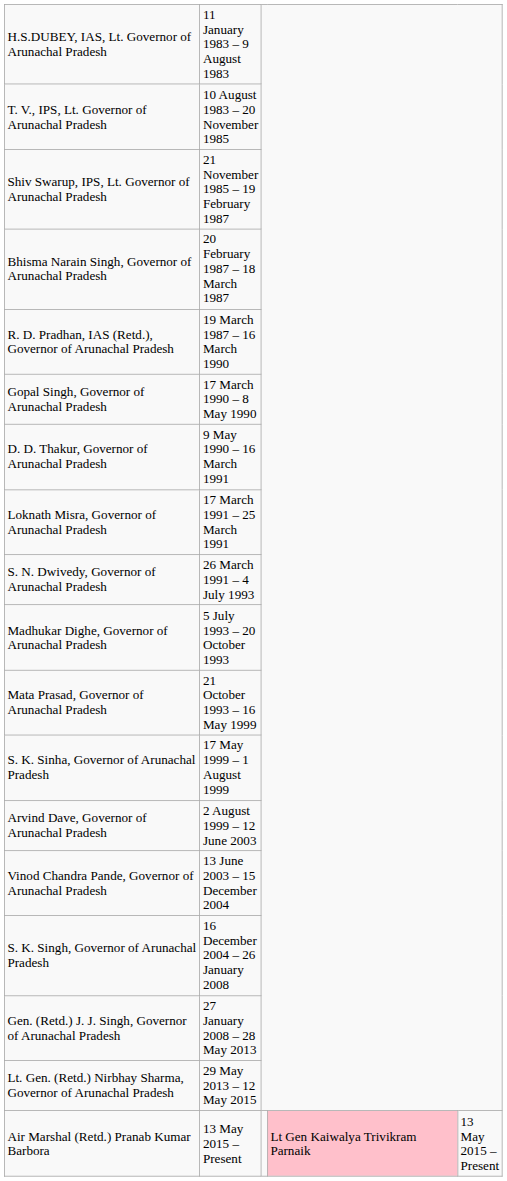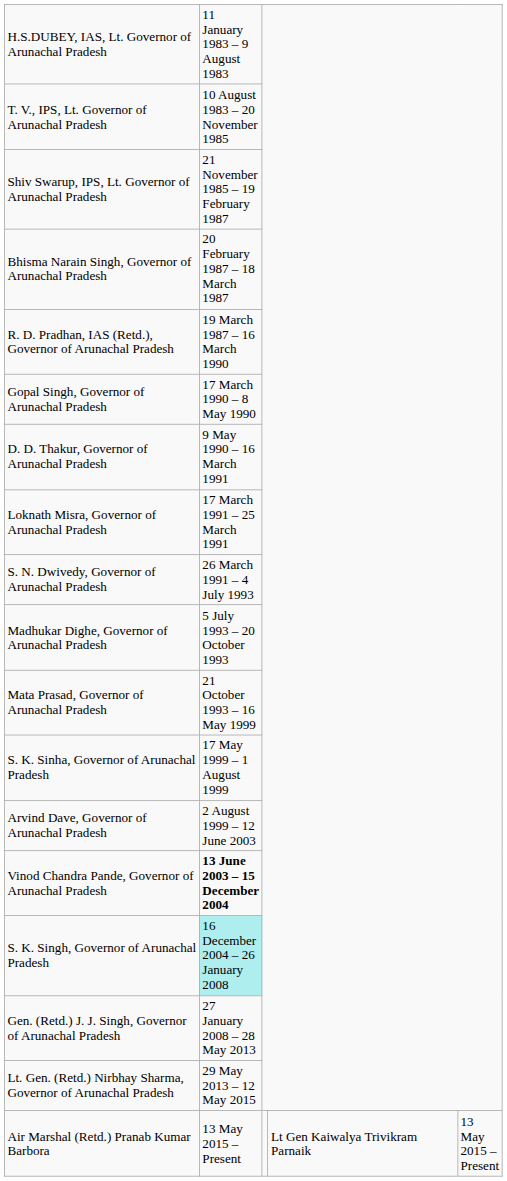Vinod Chandra Pande, Governor of Arunachal Pradesh | column 2: normal -> bold
S. K. Singh, Governor of Arunachal Pradesh | column 2: no background -> paleturquoise background
Air Marshal (Retd.) Pranab Kumar Barbora | column 4: pink background -> no background
